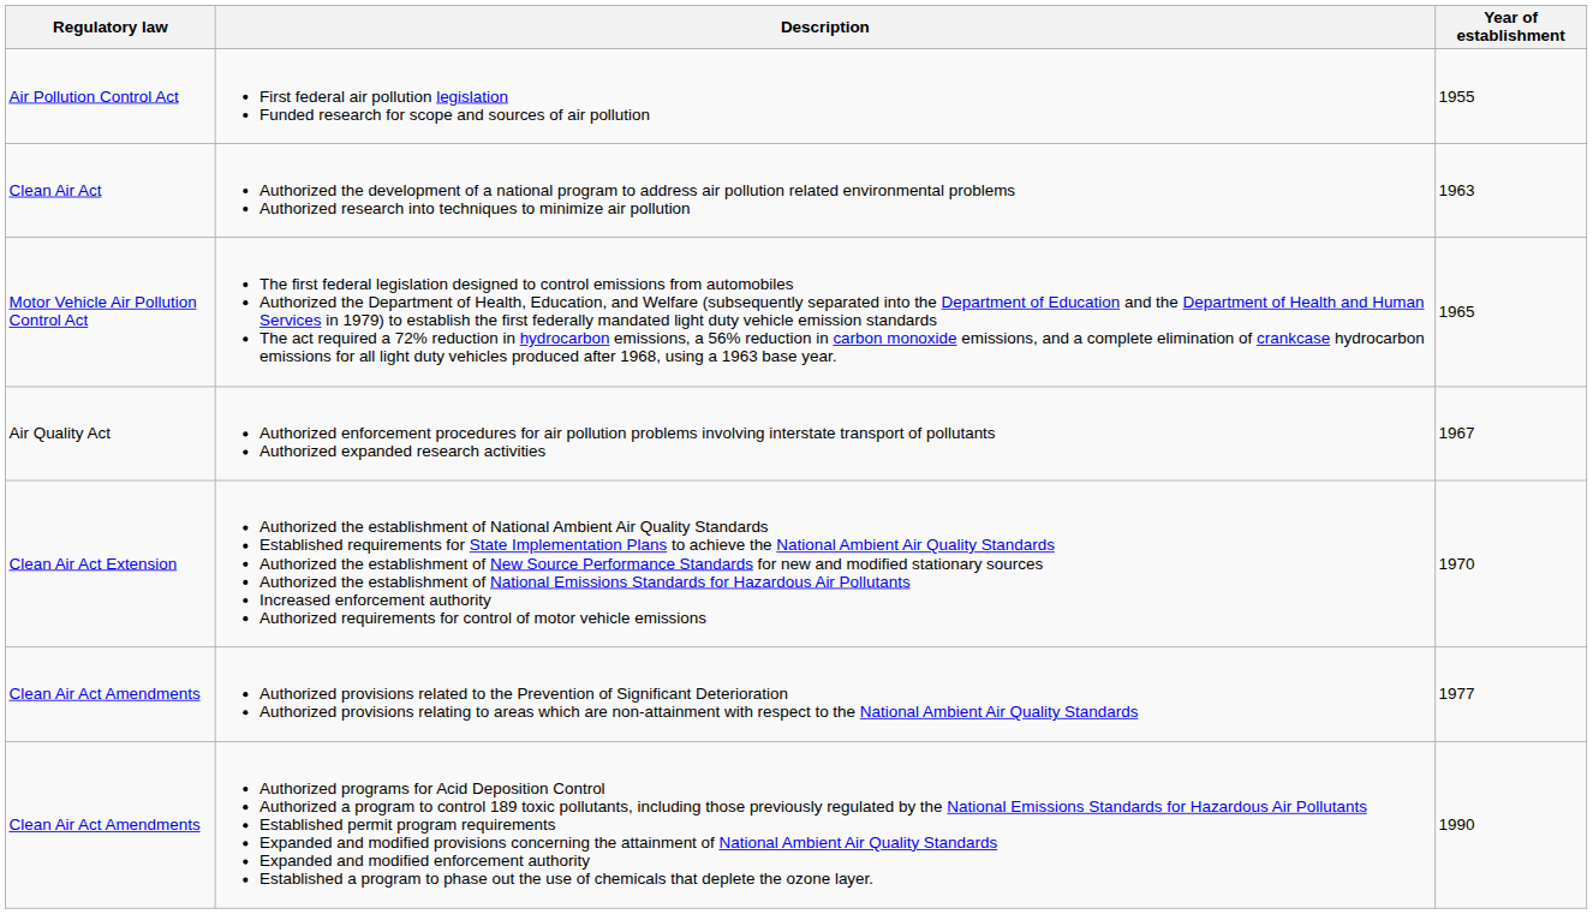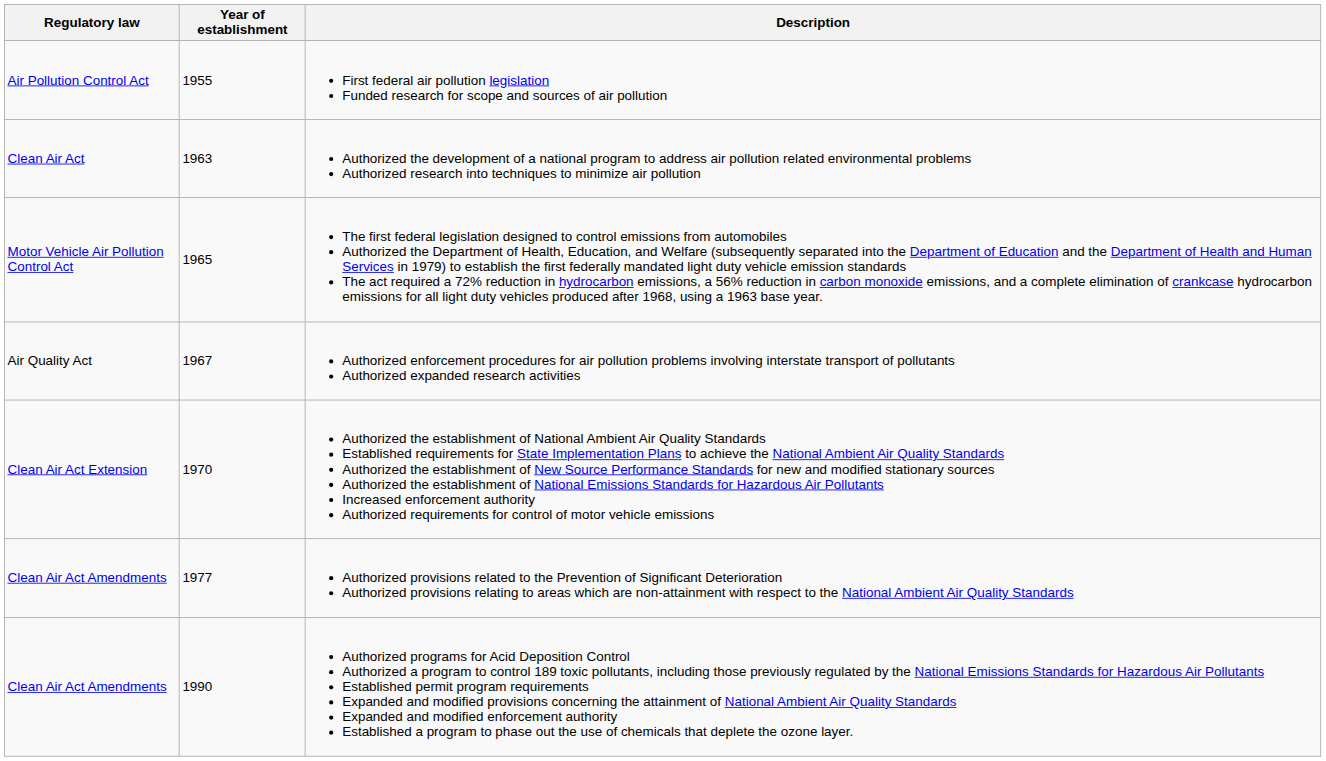columns swapped: Year of establishment <-> Description
